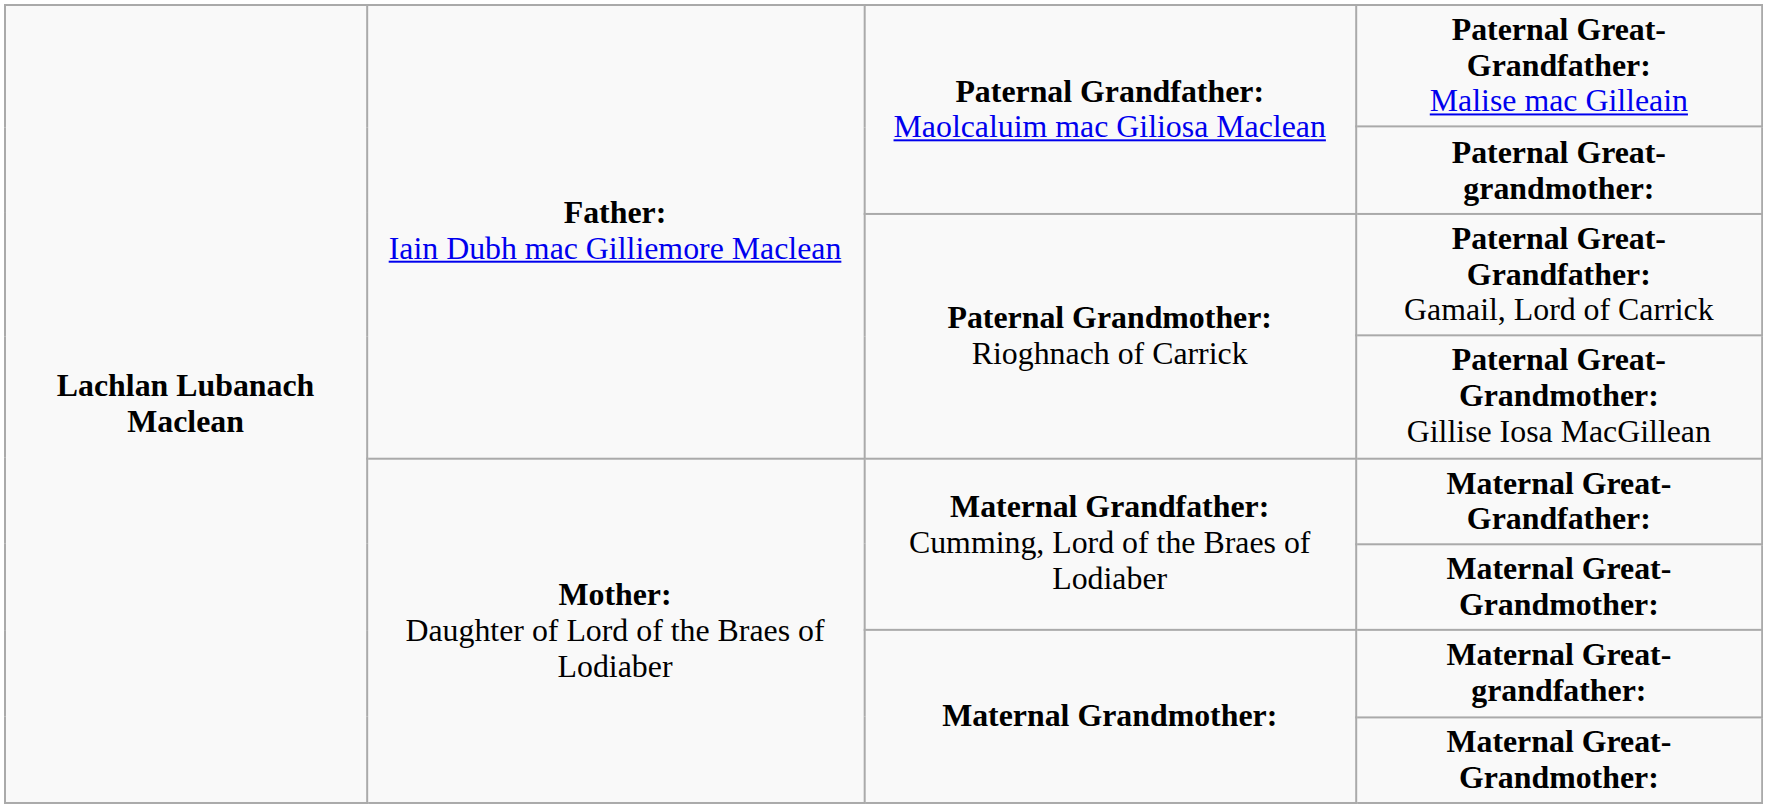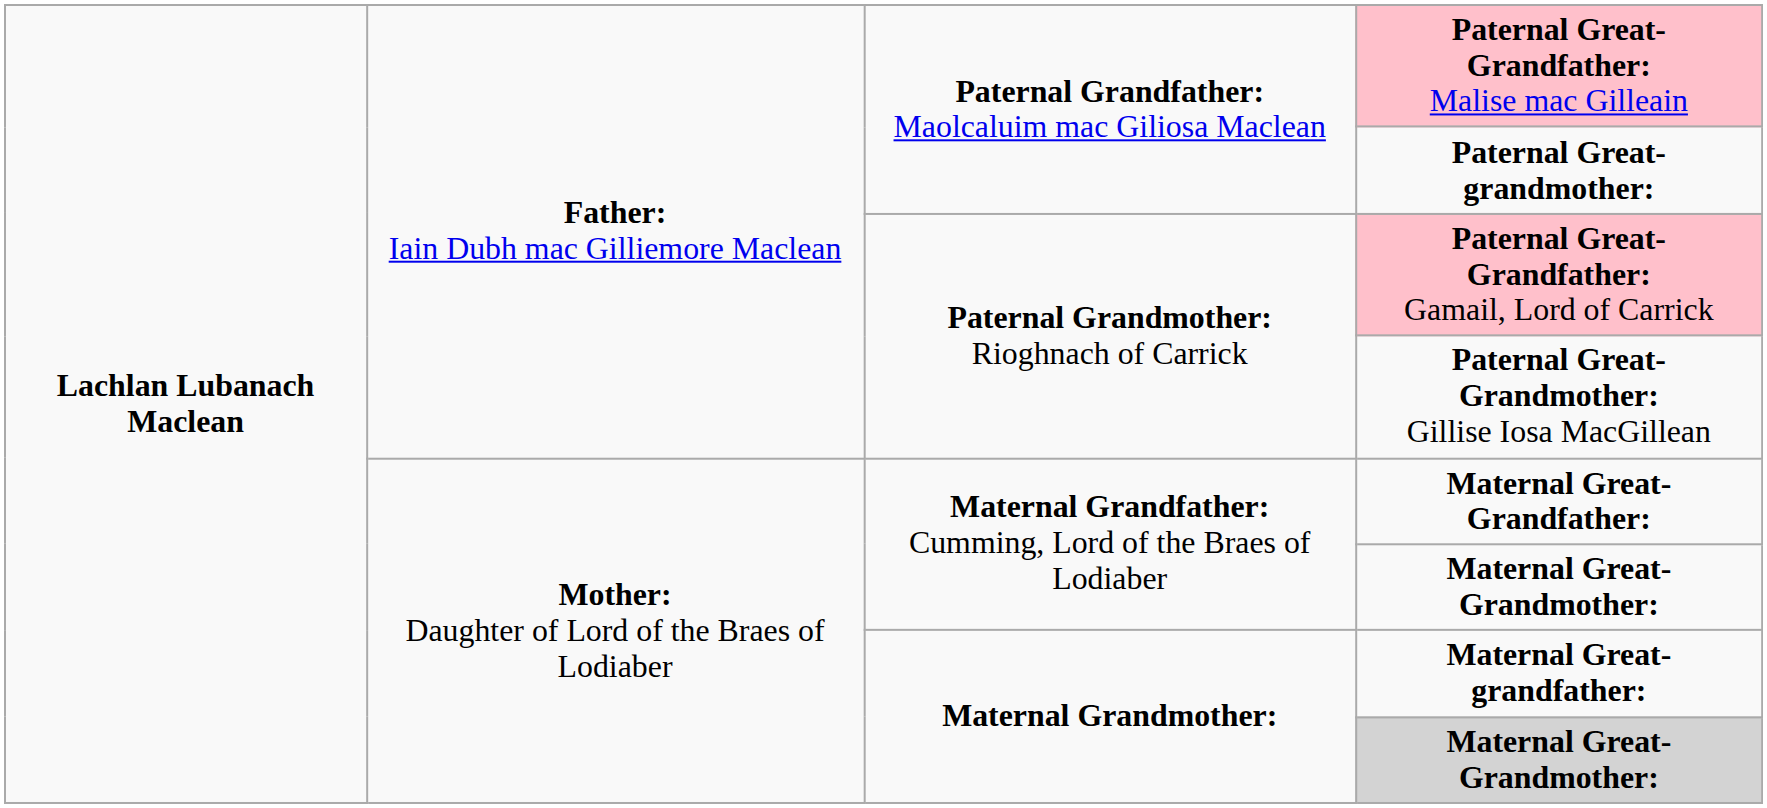Paternal Great-Grandfather: Malise mac Gilleain | column 4: no background -> pink background
Paternal Great-Grandfather: Gamail, Lord of Carrick | column 4: no background -> pink background
Maternal Grandmother: / Maternal Great-Grandmother: | column 4: no background -> lightgrey background
